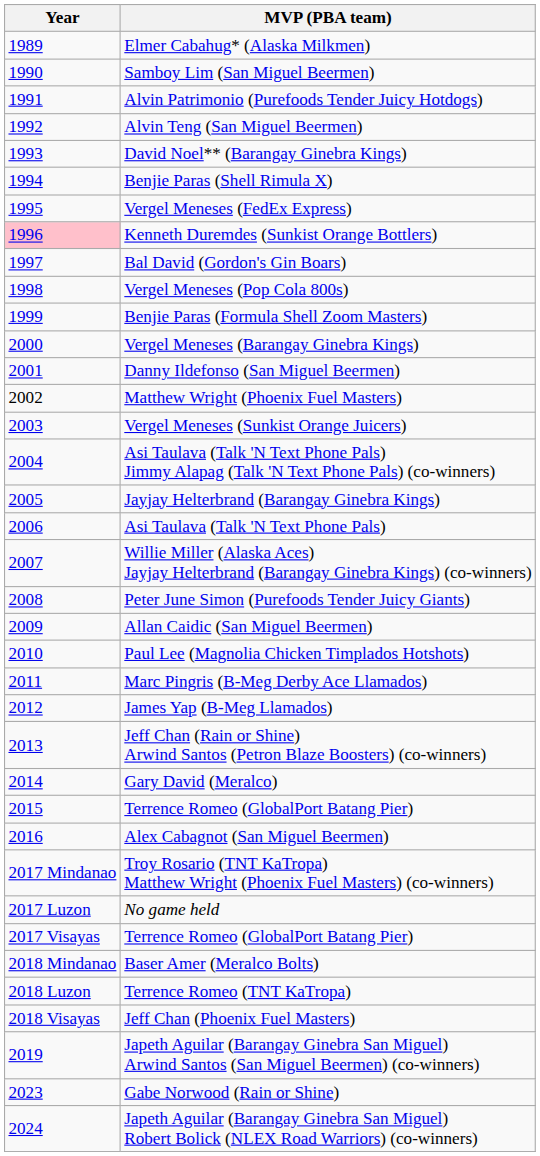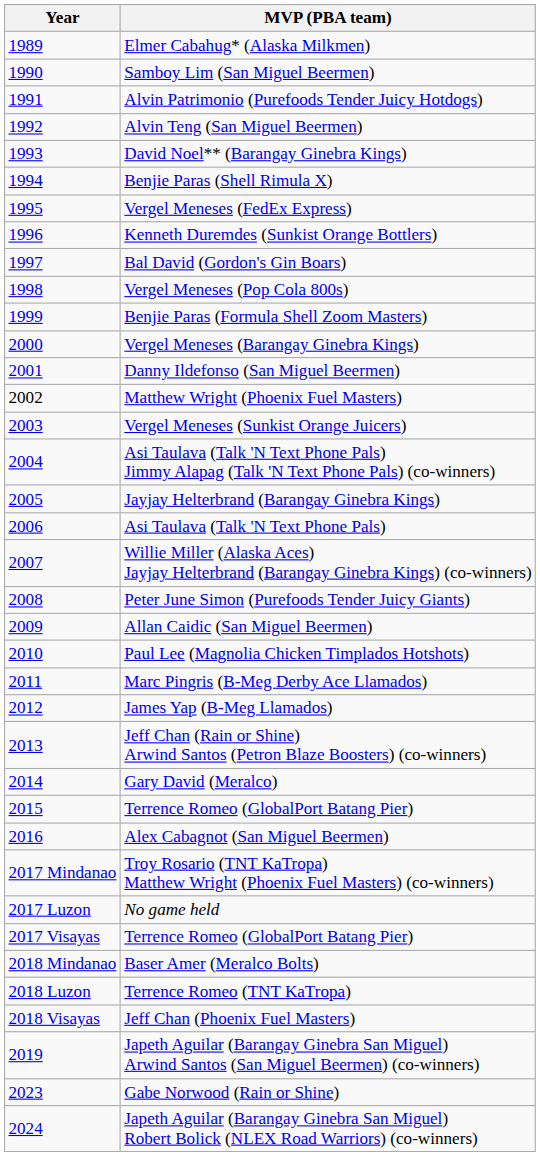row 9 | Year: pink background -> no background
